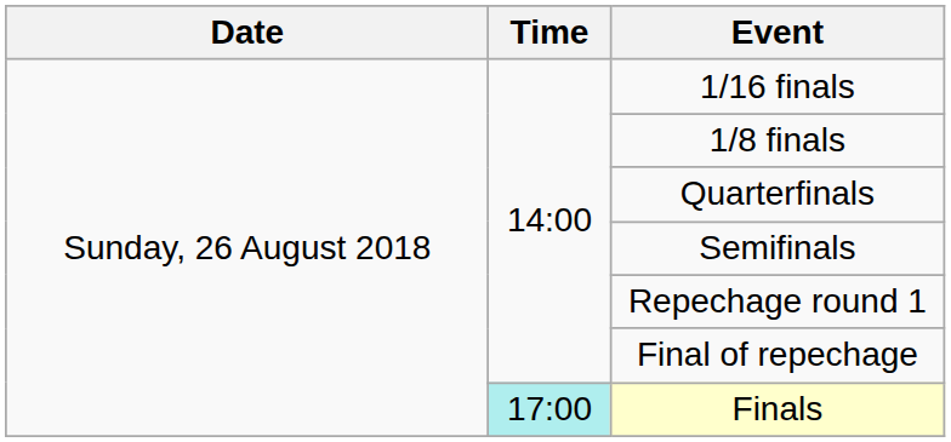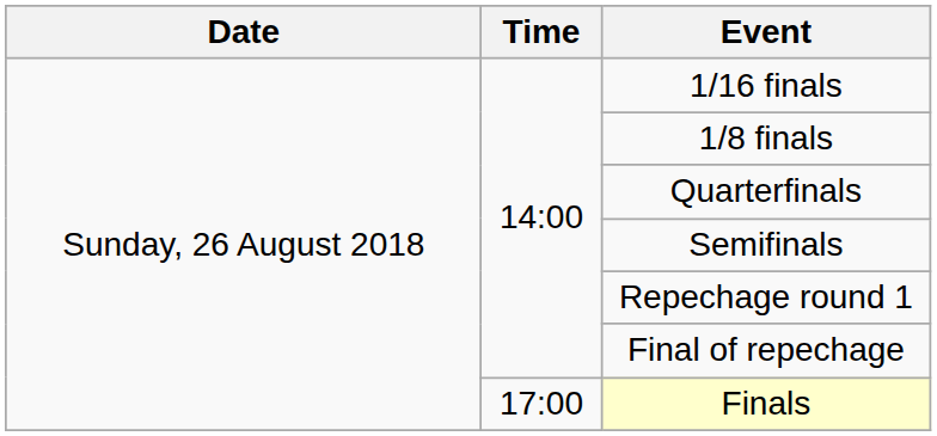Finals | Time: paleturquoise background -> no background
